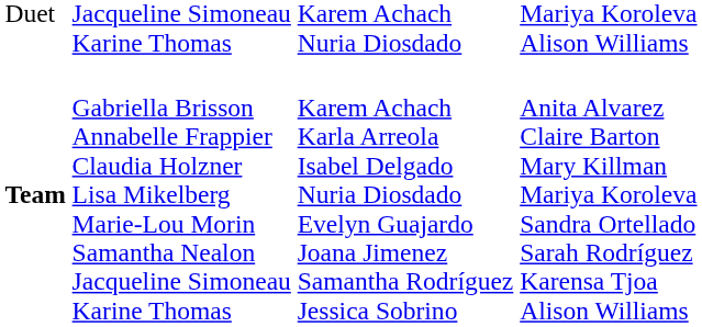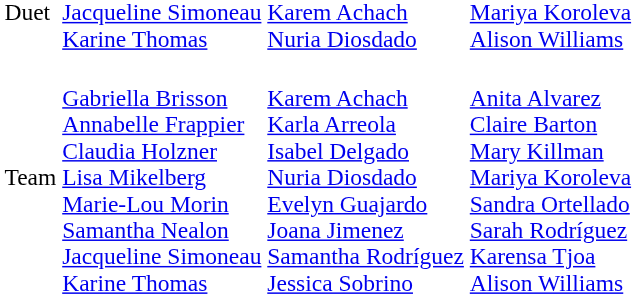Team | column 1: bold -> normal
